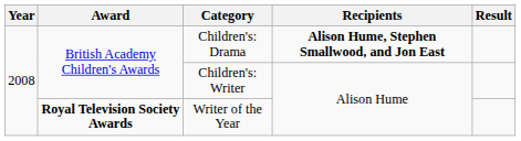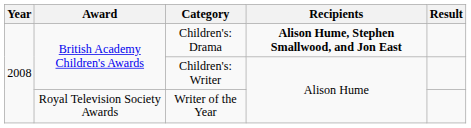Writer of the Year | Award: bold -> normal
